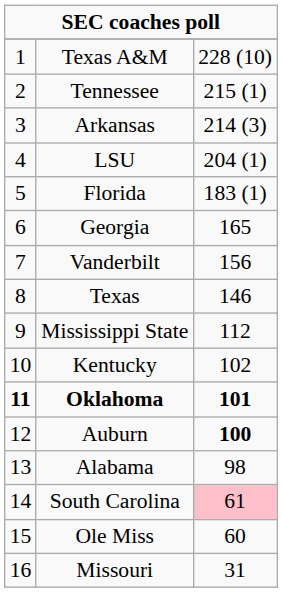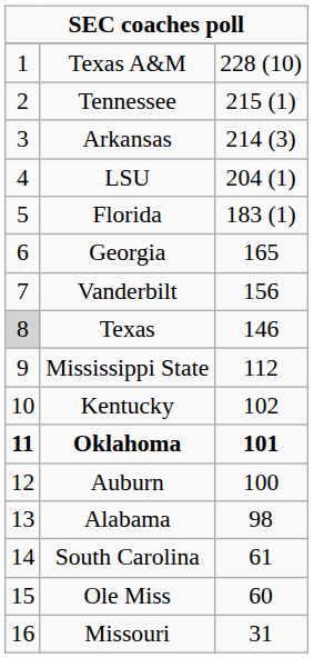Texas | column 1: no background -> lightgrey background
Auburn | column 3: bold -> normal
South Carolina | column 3: pink background -> no background
